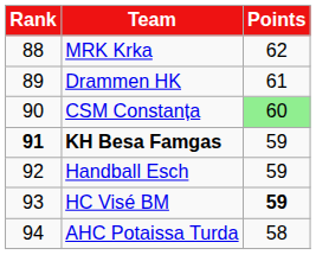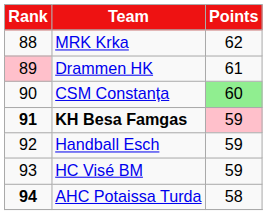Drammen HK | Rank: no background -> pink background
KH Besa Famgas | Points: no background -> pink background
HC Visé BM | Points: bold -> normal
AHC Potaissa Turda | Rank: normal -> bold
